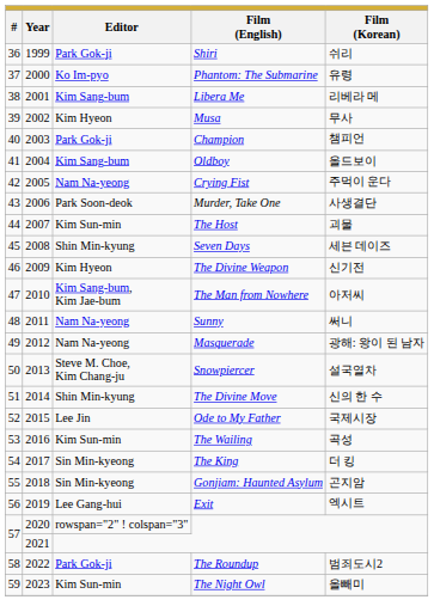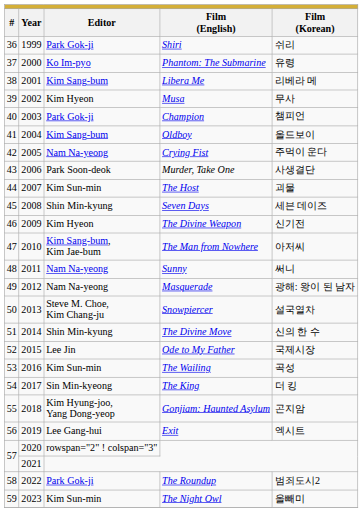Gonjiam: Haunted Asylum | Editor: Sin Min-kyeong -> Kim Hyung-joo, Yang Dong-yeop
